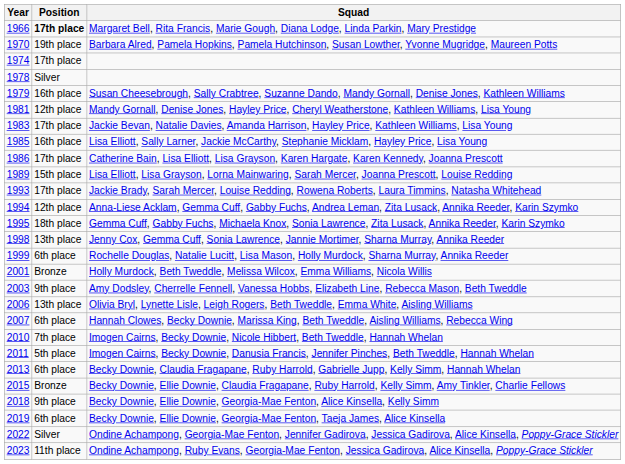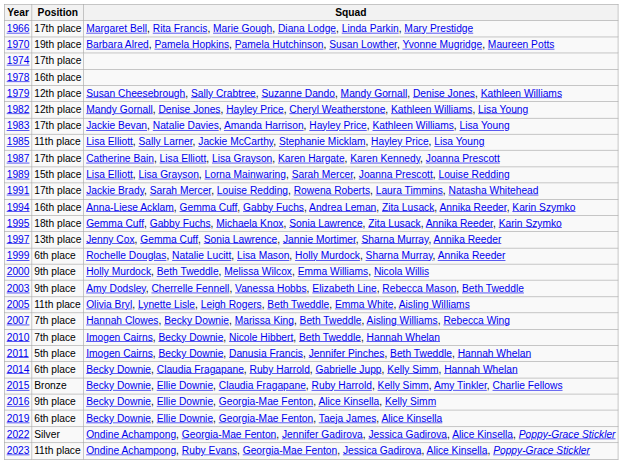row 2 | Position: bold -> normal
row 5 | Position: Silver -> 16th place
row 6 | Position: 16th place -> 12th place
row 7 | Year: 1981 -> 1982
row 9 | Position: 16th place -> 11th place
row 10 | Year: 1986 -> 1987
row 12 | Year: 1993 -> 1991
row 13 | Position: 12th place -> 16th place
row 15 | Year: 1998 -> 1997
row 17 | Year: 2001 -> 2000
row 17 | Position: Bronze -> 9th place
row 19 | Year: 2006 -> 2005
row 19 | Position: 13th place -> 11th place
row 20 | Position: 6th place -> 7th place
row 23 | Year: 2013 -> 2014
row 25 | Year: 2018 -> 2016
